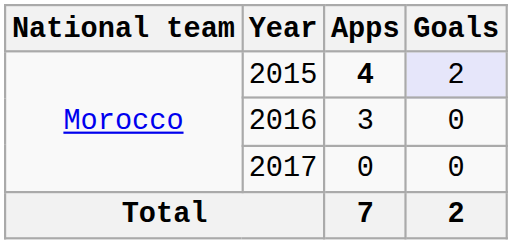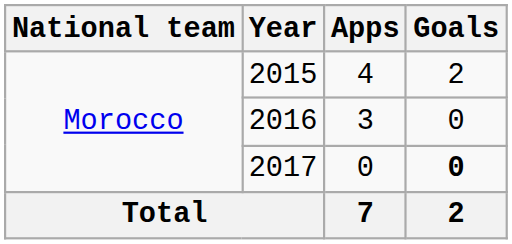2015 | Apps: bold -> normal
2015 | Goals: lavender background -> no background
2017 | Goals: normal -> bold
